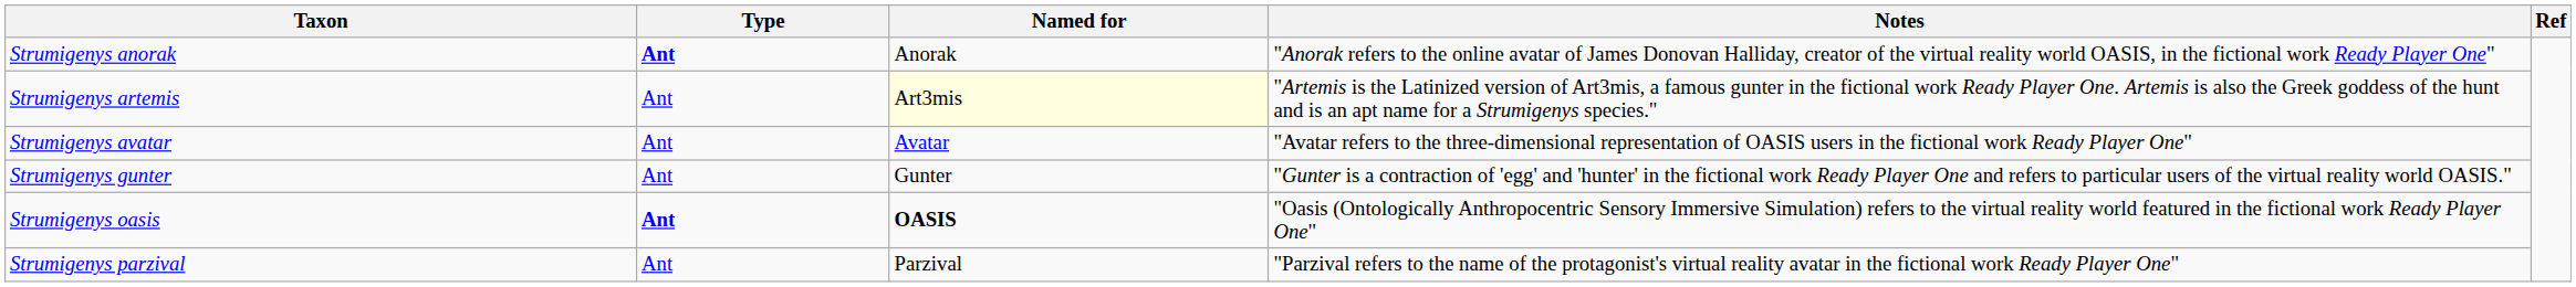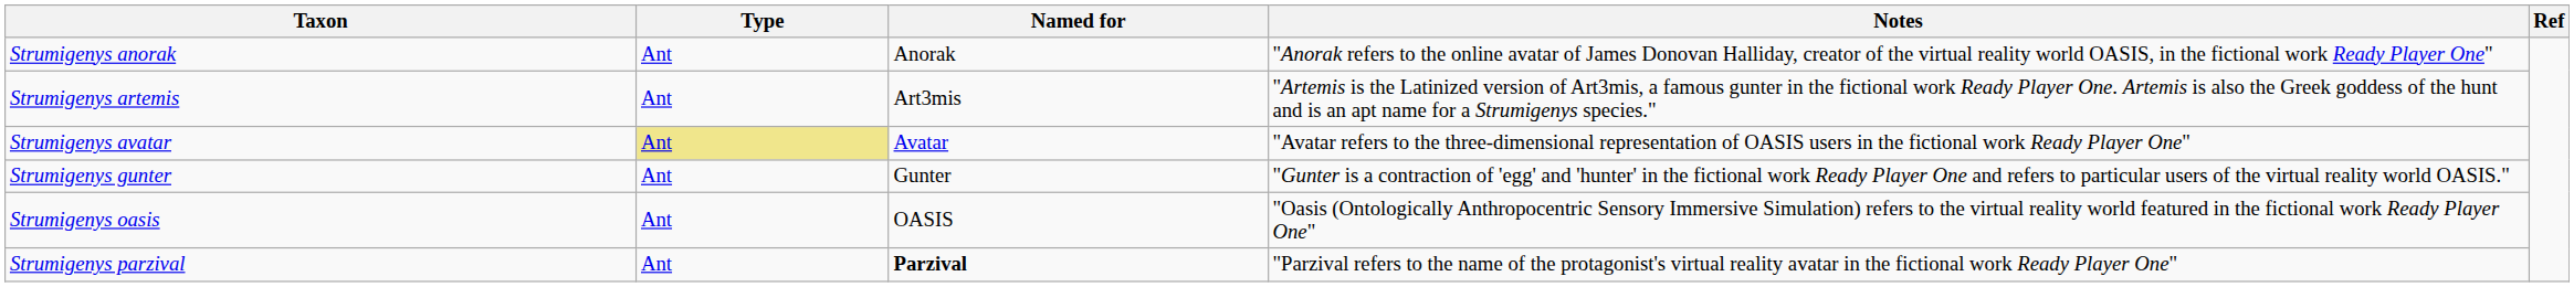Strumigenys anorak | Type: bold -> normal
Strumigenys artemis | Named for: lightyellow background -> no background
Strumigenys avatar | Type: no background -> khaki background
Strumigenys oasis | Type: bold -> normal
Strumigenys oasis | Named for: bold -> normal
Strumigenys parzival | Named for: normal -> bold
